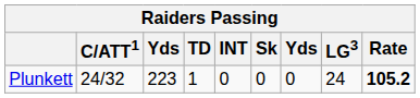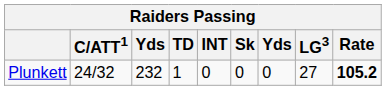Plunkett | column 3: 223 -> 232
Plunkett | LG3: 24 -> 27
